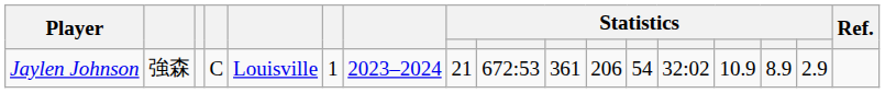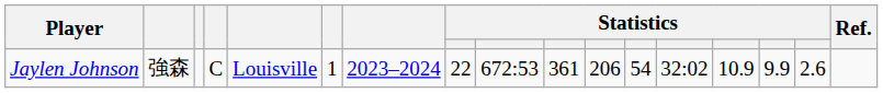Jaylen Johnson | column 8: 21 -> 22
Jaylen Johnson | column 15: 8.9 -> 9.9
Jaylen Johnson | column 16: 2.9 -> 2.6
